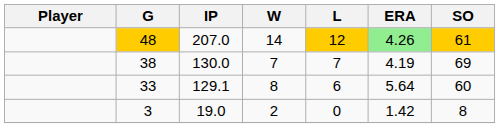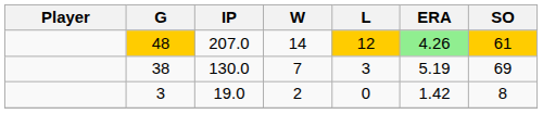38 | L: 7 -> 3
38 | ERA: 4.19 -> 5.19
- row: 33 | 129.1 | 8 | 6 | 5.64 | 60
